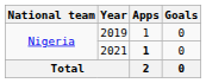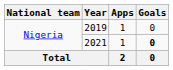2021 | Apps: bold -> normal
2021 | Goals: normal -> bold
